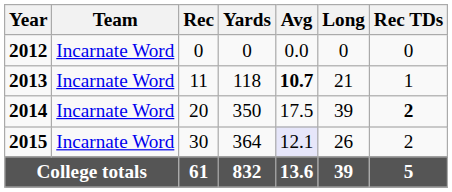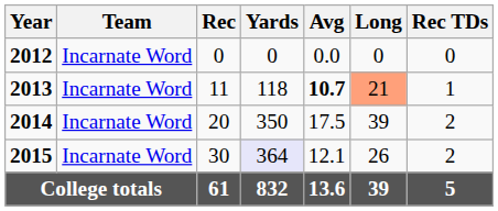2013 | Long: no background -> lightsalmon background
2014 | Rec TDs: bold -> normal
2015 | Yards: no background -> lavender background
2015 | Avg: lavender background -> no background
